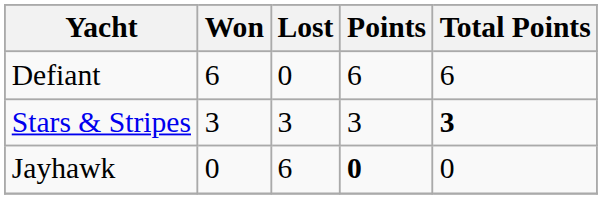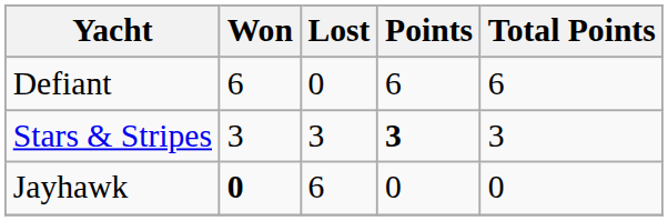Stars & Stripes | Points: normal -> bold
Stars & Stripes | Total Points: bold -> normal
Jayhawk | Won: normal -> bold
Jayhawk | Points: bold -> normal
